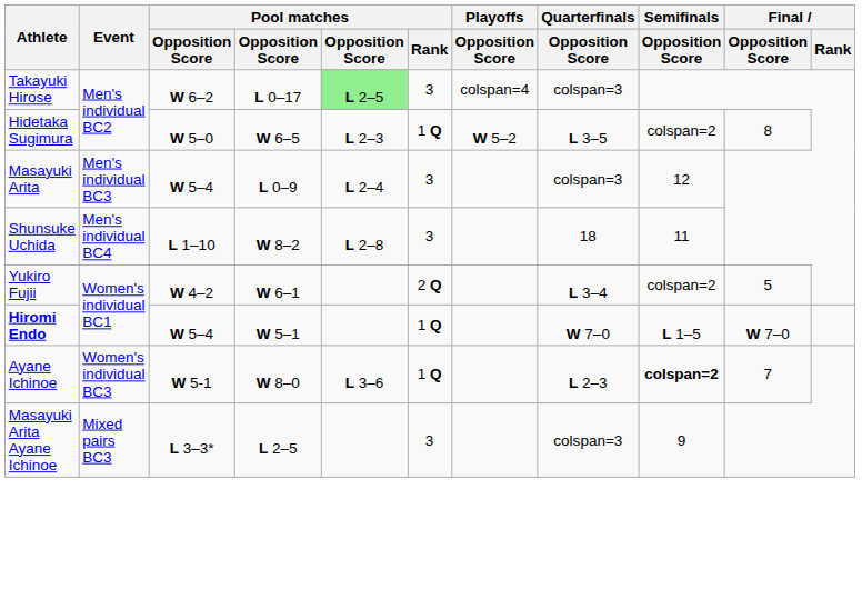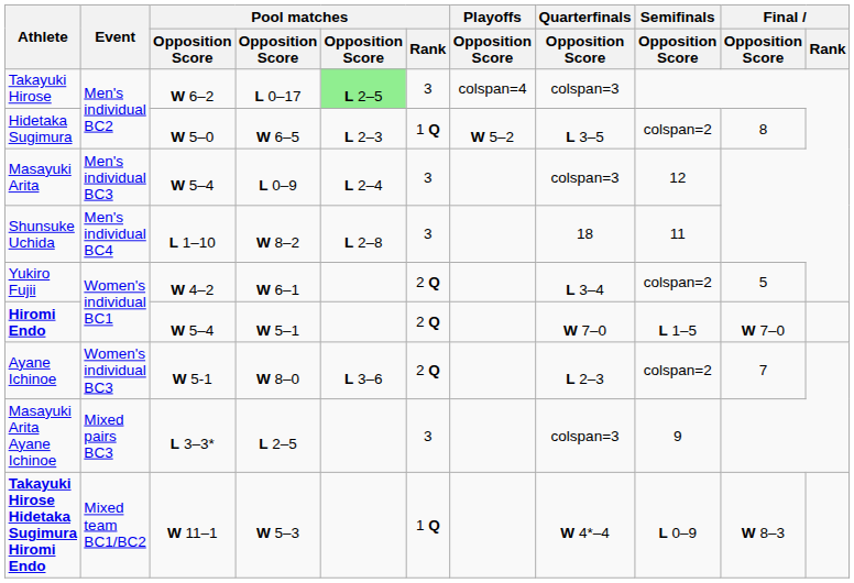Hiromi Endo | Pool matches / Rank: 1 Q -> 2 Q
Ayane Ichinoe | Pool matches / Rank: 1 Q -> 2 Q
Ayane Ichinoe | Semifinals / Opposition Score: bold -> normal
+ row: Takayuki Hirose Hidetaka Sugimura Hiromi Endo | Mixed team BC1/BC2 | W 11–1 | W 5–3 | 1 Q | W 4*–4 | L 0–9 | W 8–3
